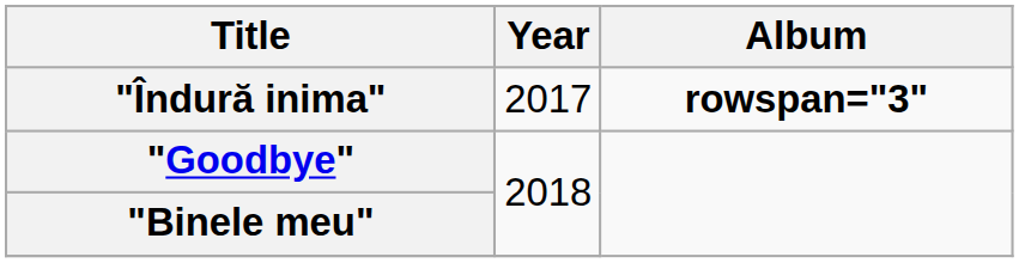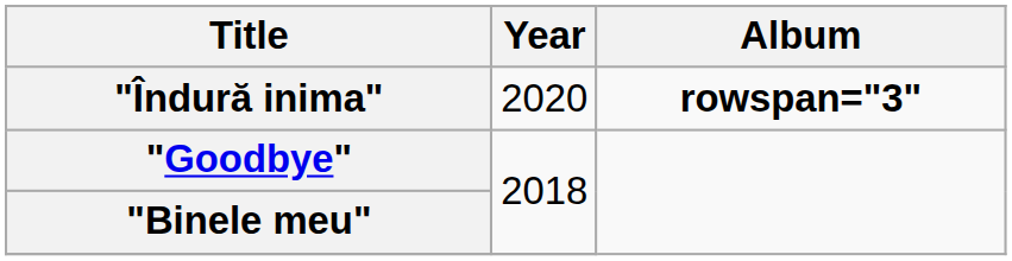"Îndură inima" | Year: 2017 -> 2020
